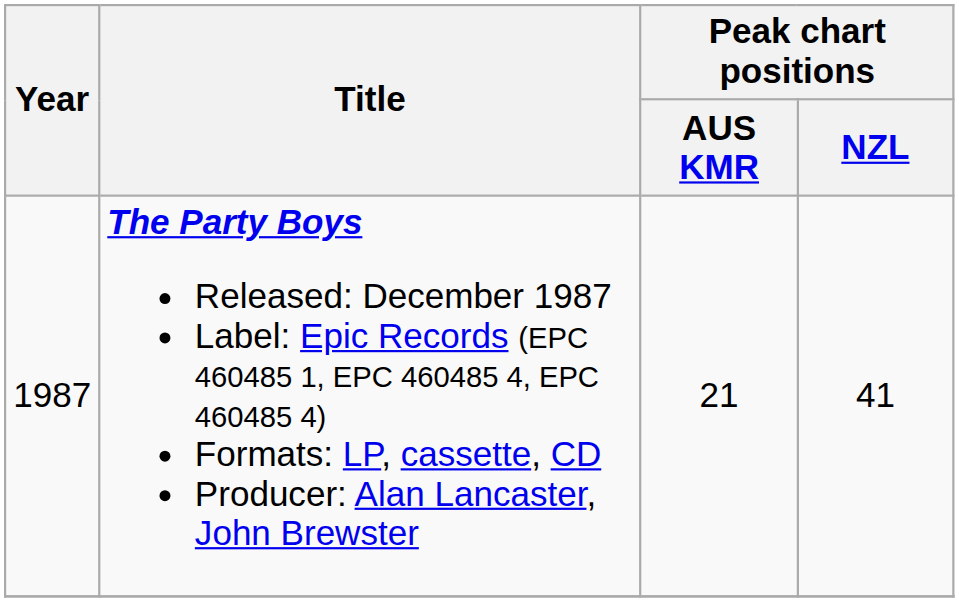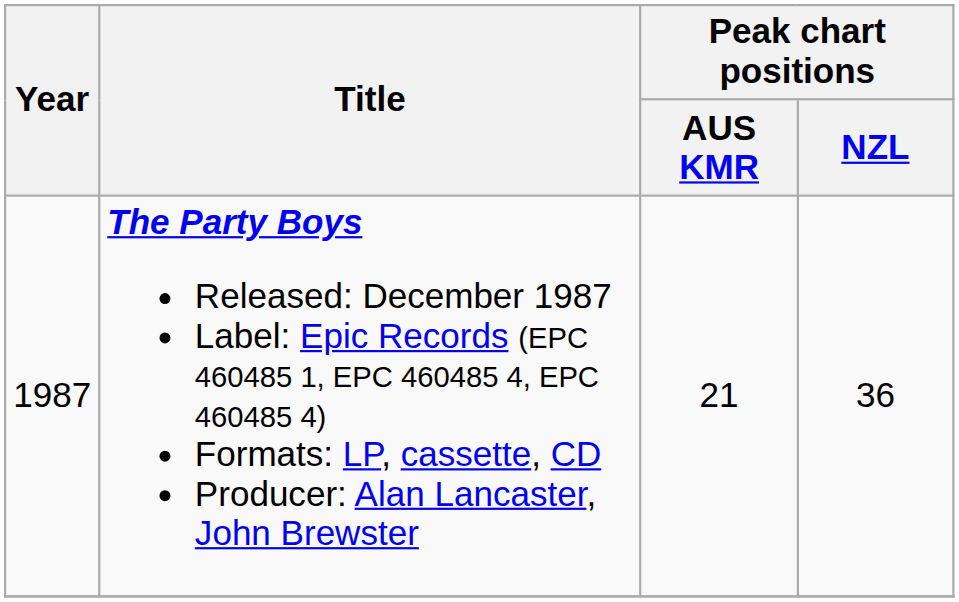row 3 | Peak chart positions / NZL: 41 -> 36
